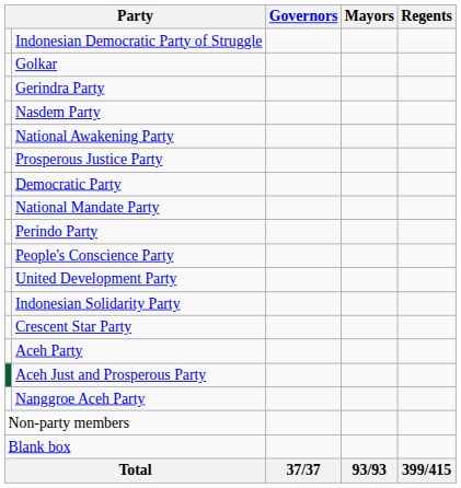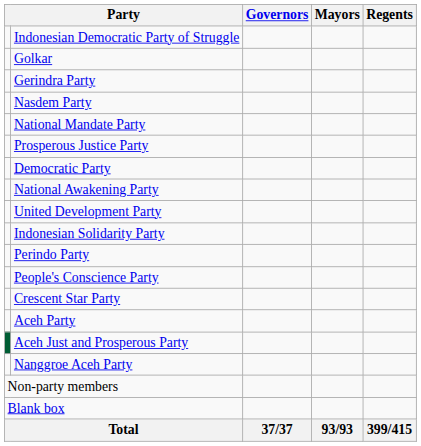rows swapped: National Awakening Party <-> National Mandate Party
rows swapped: United Development Party <-> Perindo Party
rows swapped: Indonesian Solidarity Party <-> People's Conscience Party
